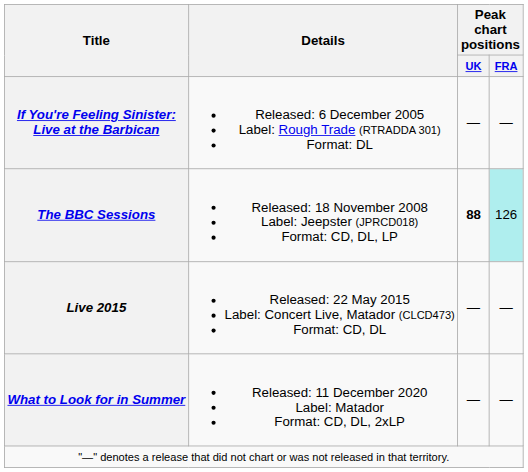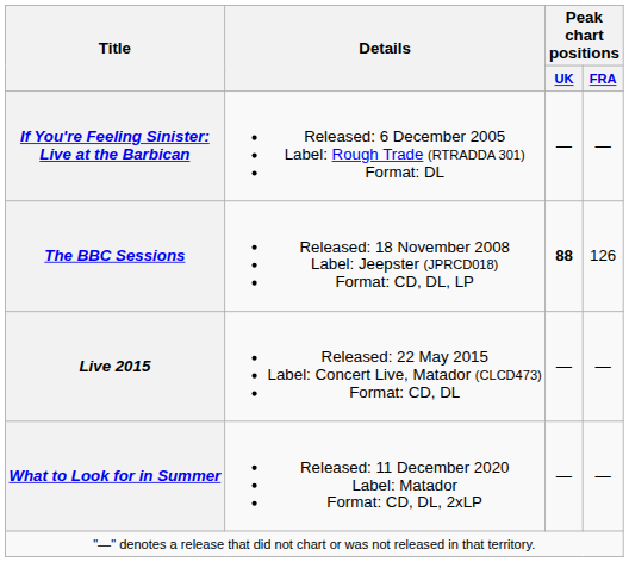The BBC Sessions | Peak chart positions / FRA: paleturquoise background -> no background
